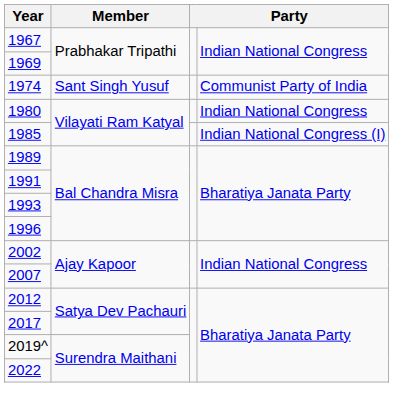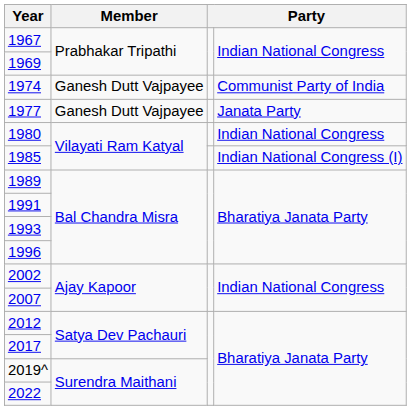1974 | Member: Sant Singh Yusuf -> Ganesh Dutt Vajpayee
+ row: 1977 | Ganesh Dutt Vajpayee | Janata Party
